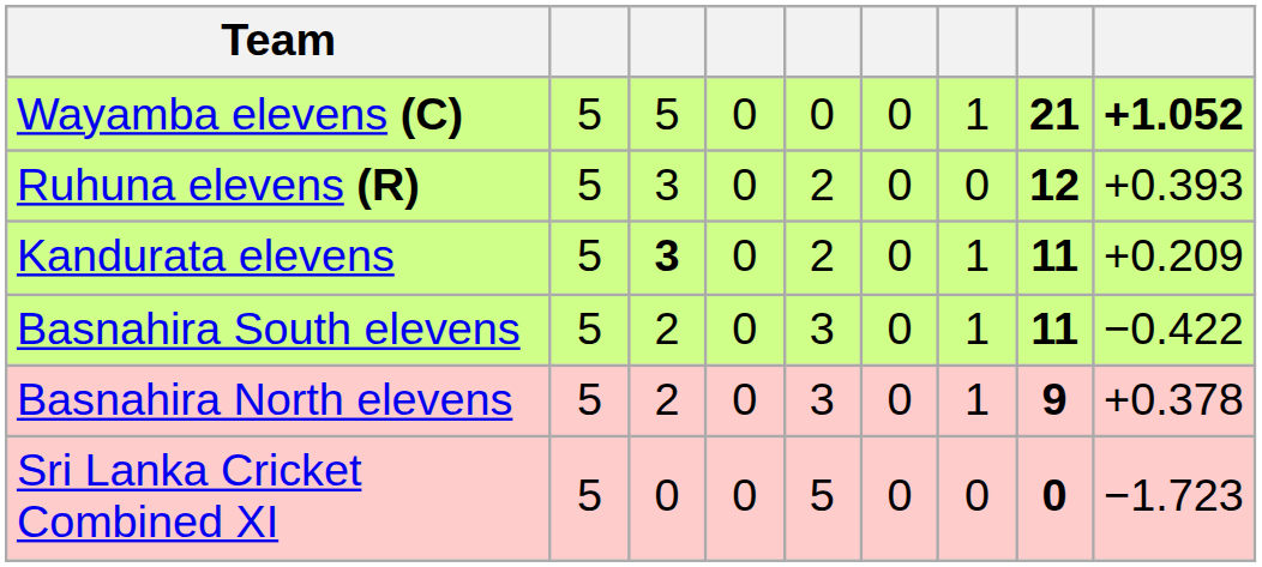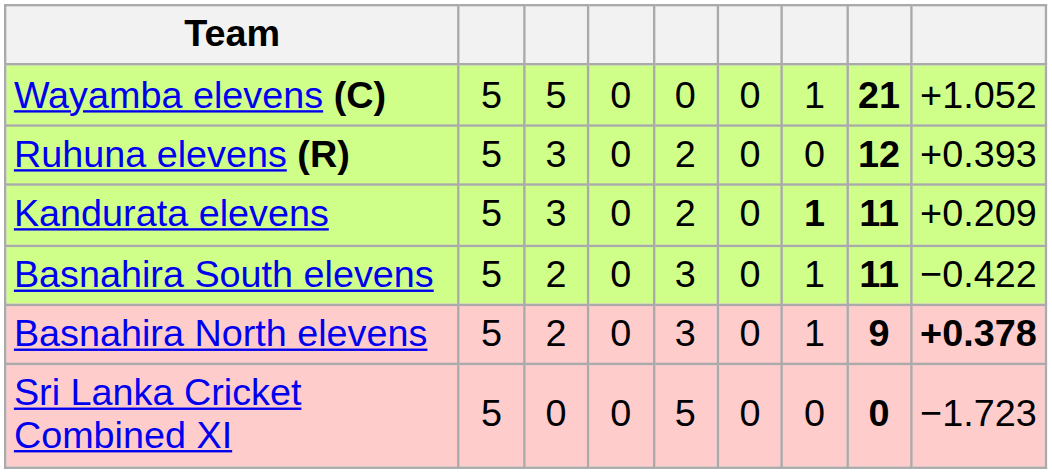Wayamba elevens (C) | column 9: bold -> normal
Kandurata elevens | column 3: bold -> normal
Kandurata elevens | column 7: normal -> bold
Basnahira North elevens | column 9: normal -> bold
